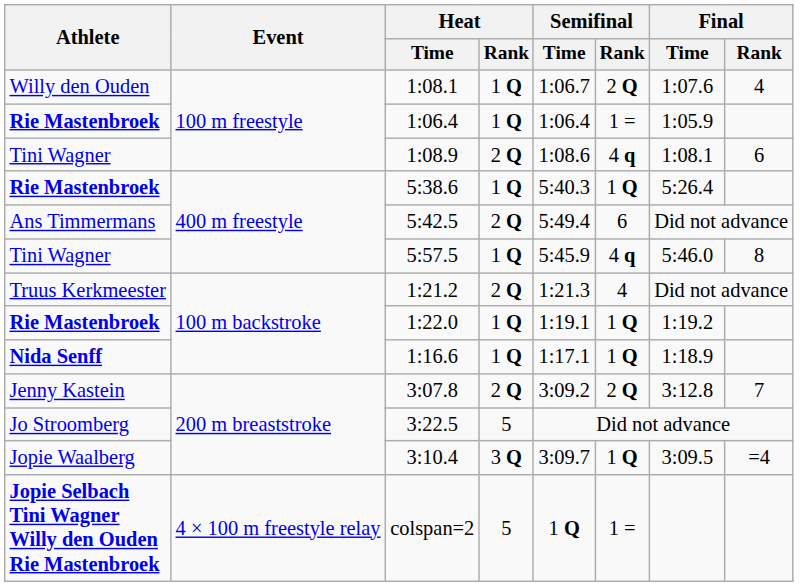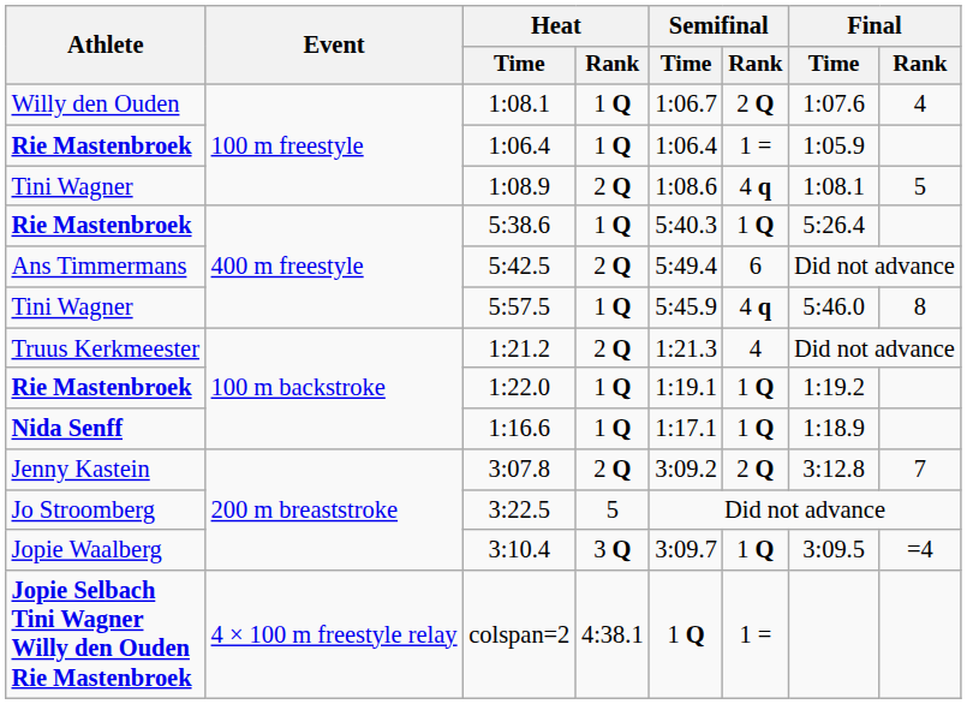1:08.9 | Final / Rank: 6 -> 5
colspan=2 | Heat / Rank: 5 -> 4:38.1
